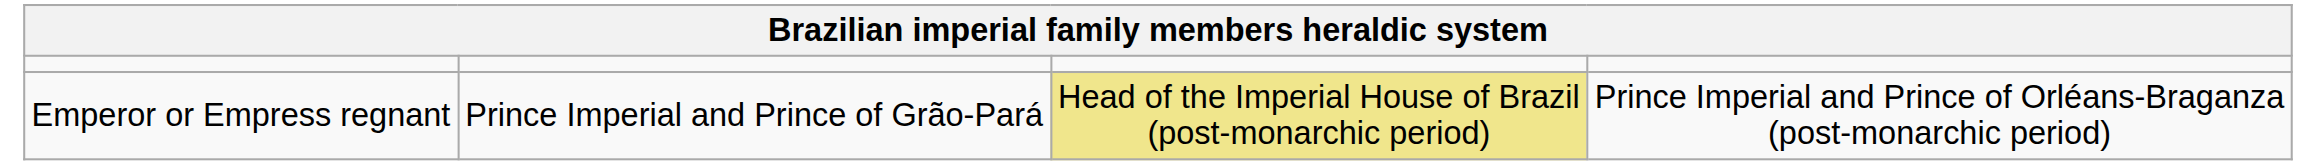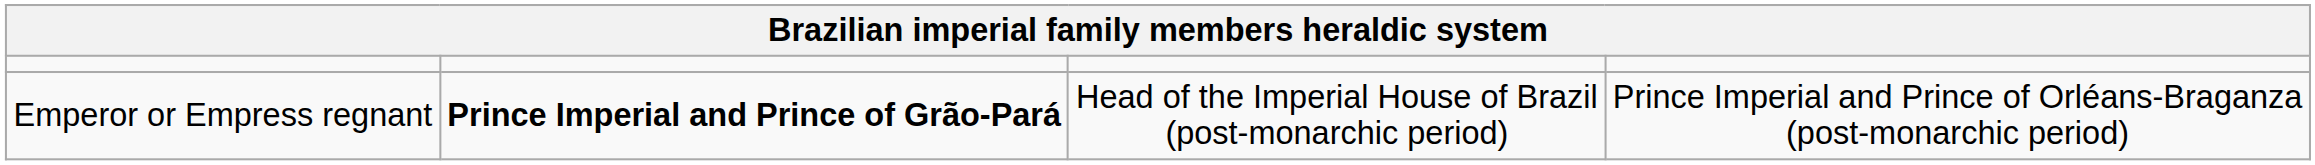Emperor or Empress regnant | column 2: normal -> bold
Emperor or Empress regnant | column 3: khaki background -> no background
